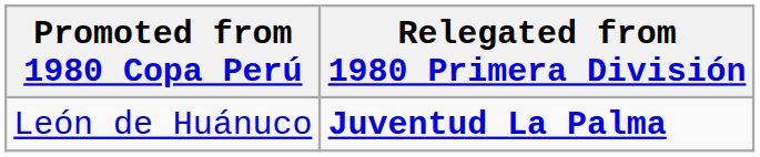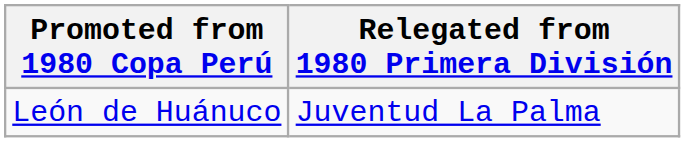León de Huánuco | Relegated from 1980 Primera División: bold -> normal
